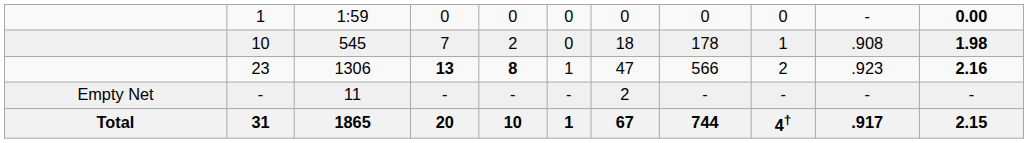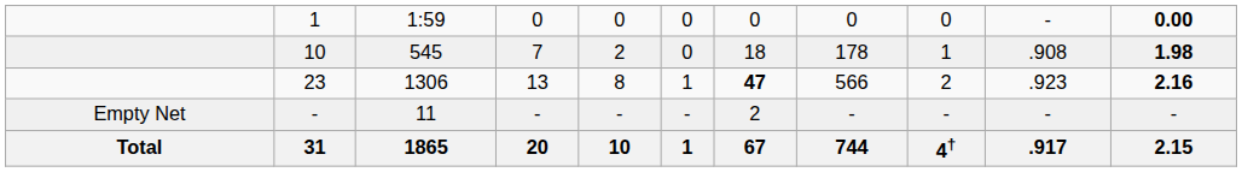23 | column 4: bold -> normal
23 | column 5: bold -> normal
23 | column 7: normal -> bold
